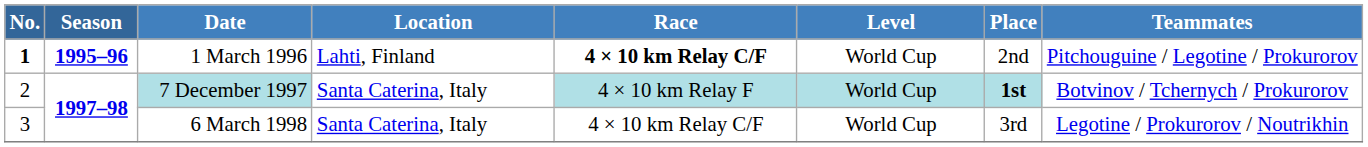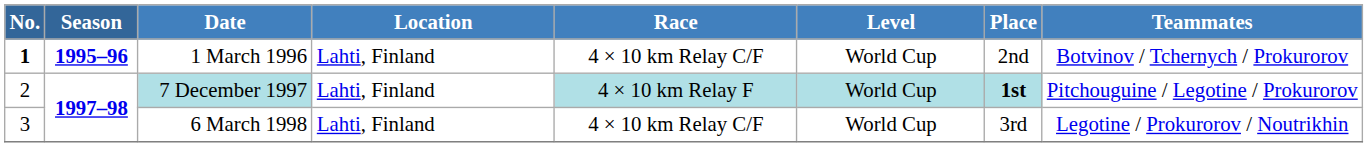1 March 1996 | Race: bold -> normal
1 March 1996 | Teammates: Pitchouguine / Legotine / Prokurorov -> Botvinov / Tchernych / Prokurorov
7 December 1997 | Location: Santa Caterina, Italy -> Lahti, Finland
7 December 1997 | Teammates: Botvinov / Tchernych / Prokurorov -> Pitchouguine / Legotine / Prokurorov
6 March 1998 | Location: Santa Caterina, Italy -> Lahti, Finland
